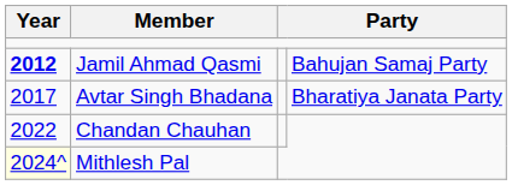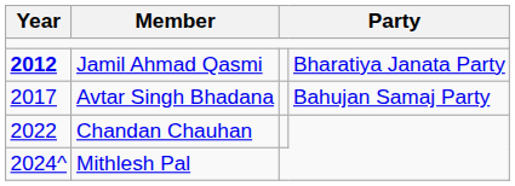Jamil Ahmad Qasmi | column 4: Bahujan Samaj Party -> Bharatiya Janata Party
Avtar Singh Bhadana | column 4: Bharatiya Janata Party -> Bahujan Samaj Party
Mithlesh Pal | Year: lightyellow background -> no background
